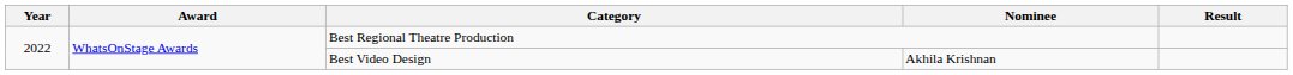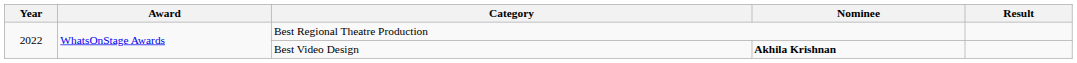Best Video Design | Nominee: normal -> bold
